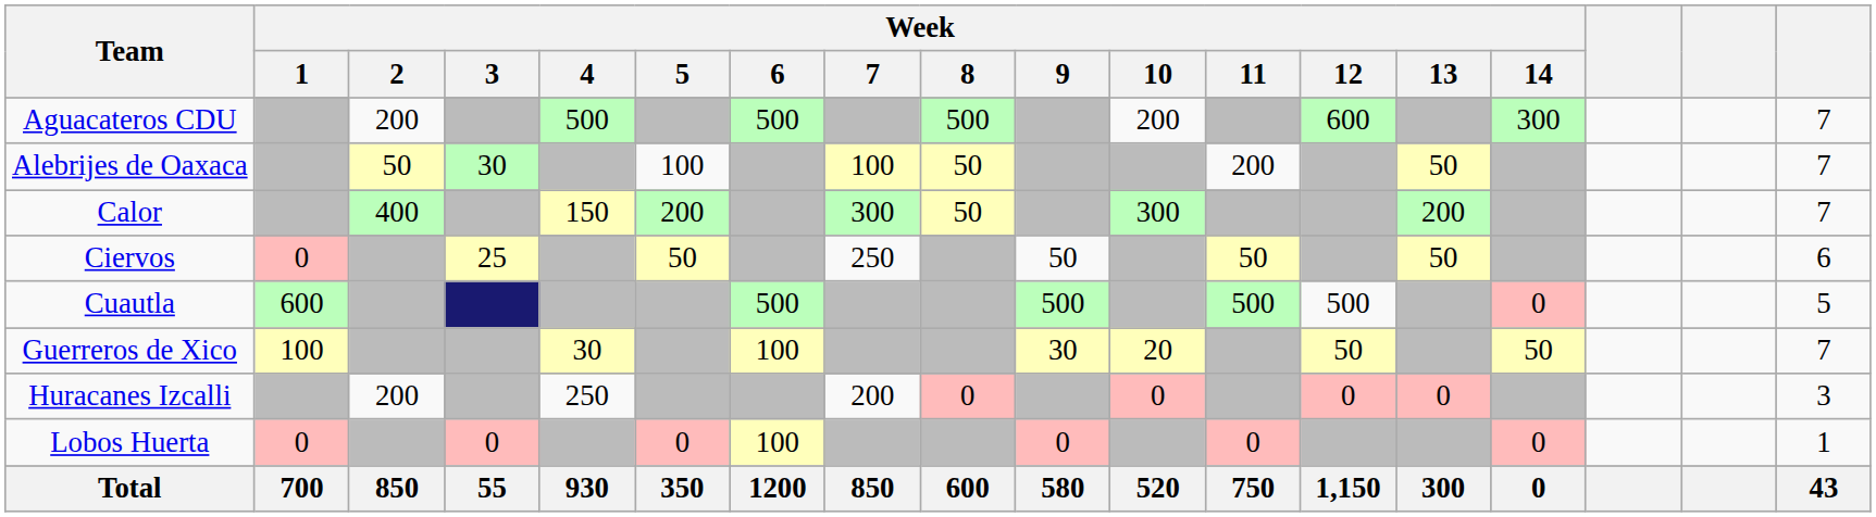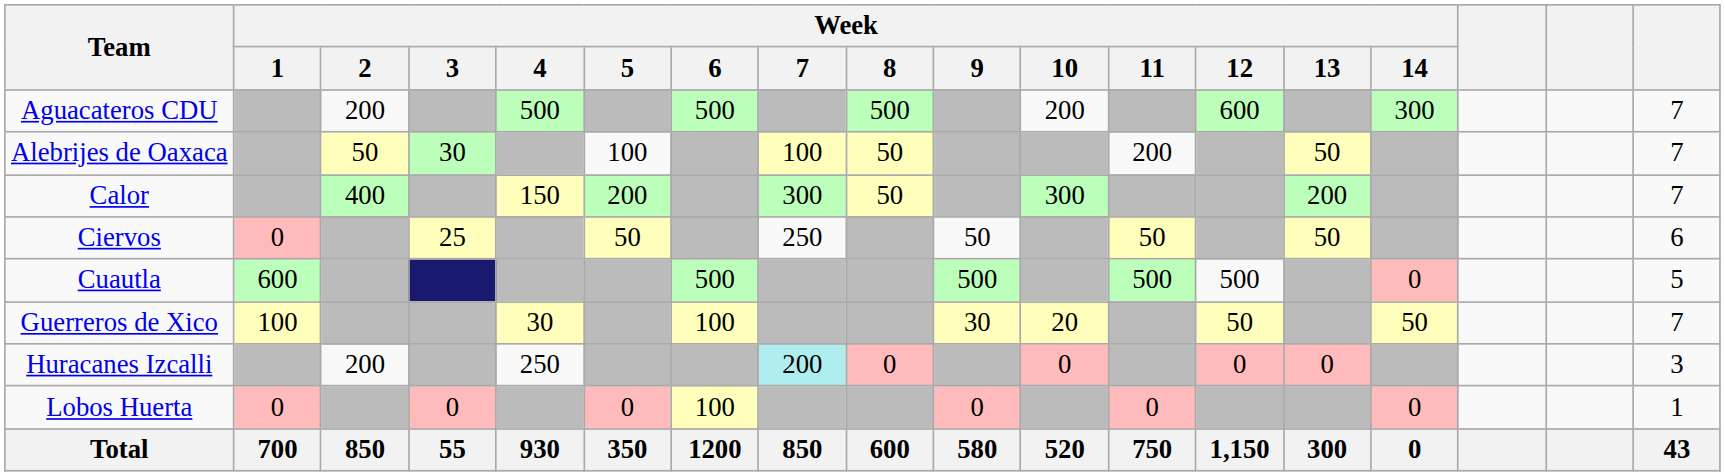Huracanes Izcalli | Week / 7: no background -> paleturquoise background
